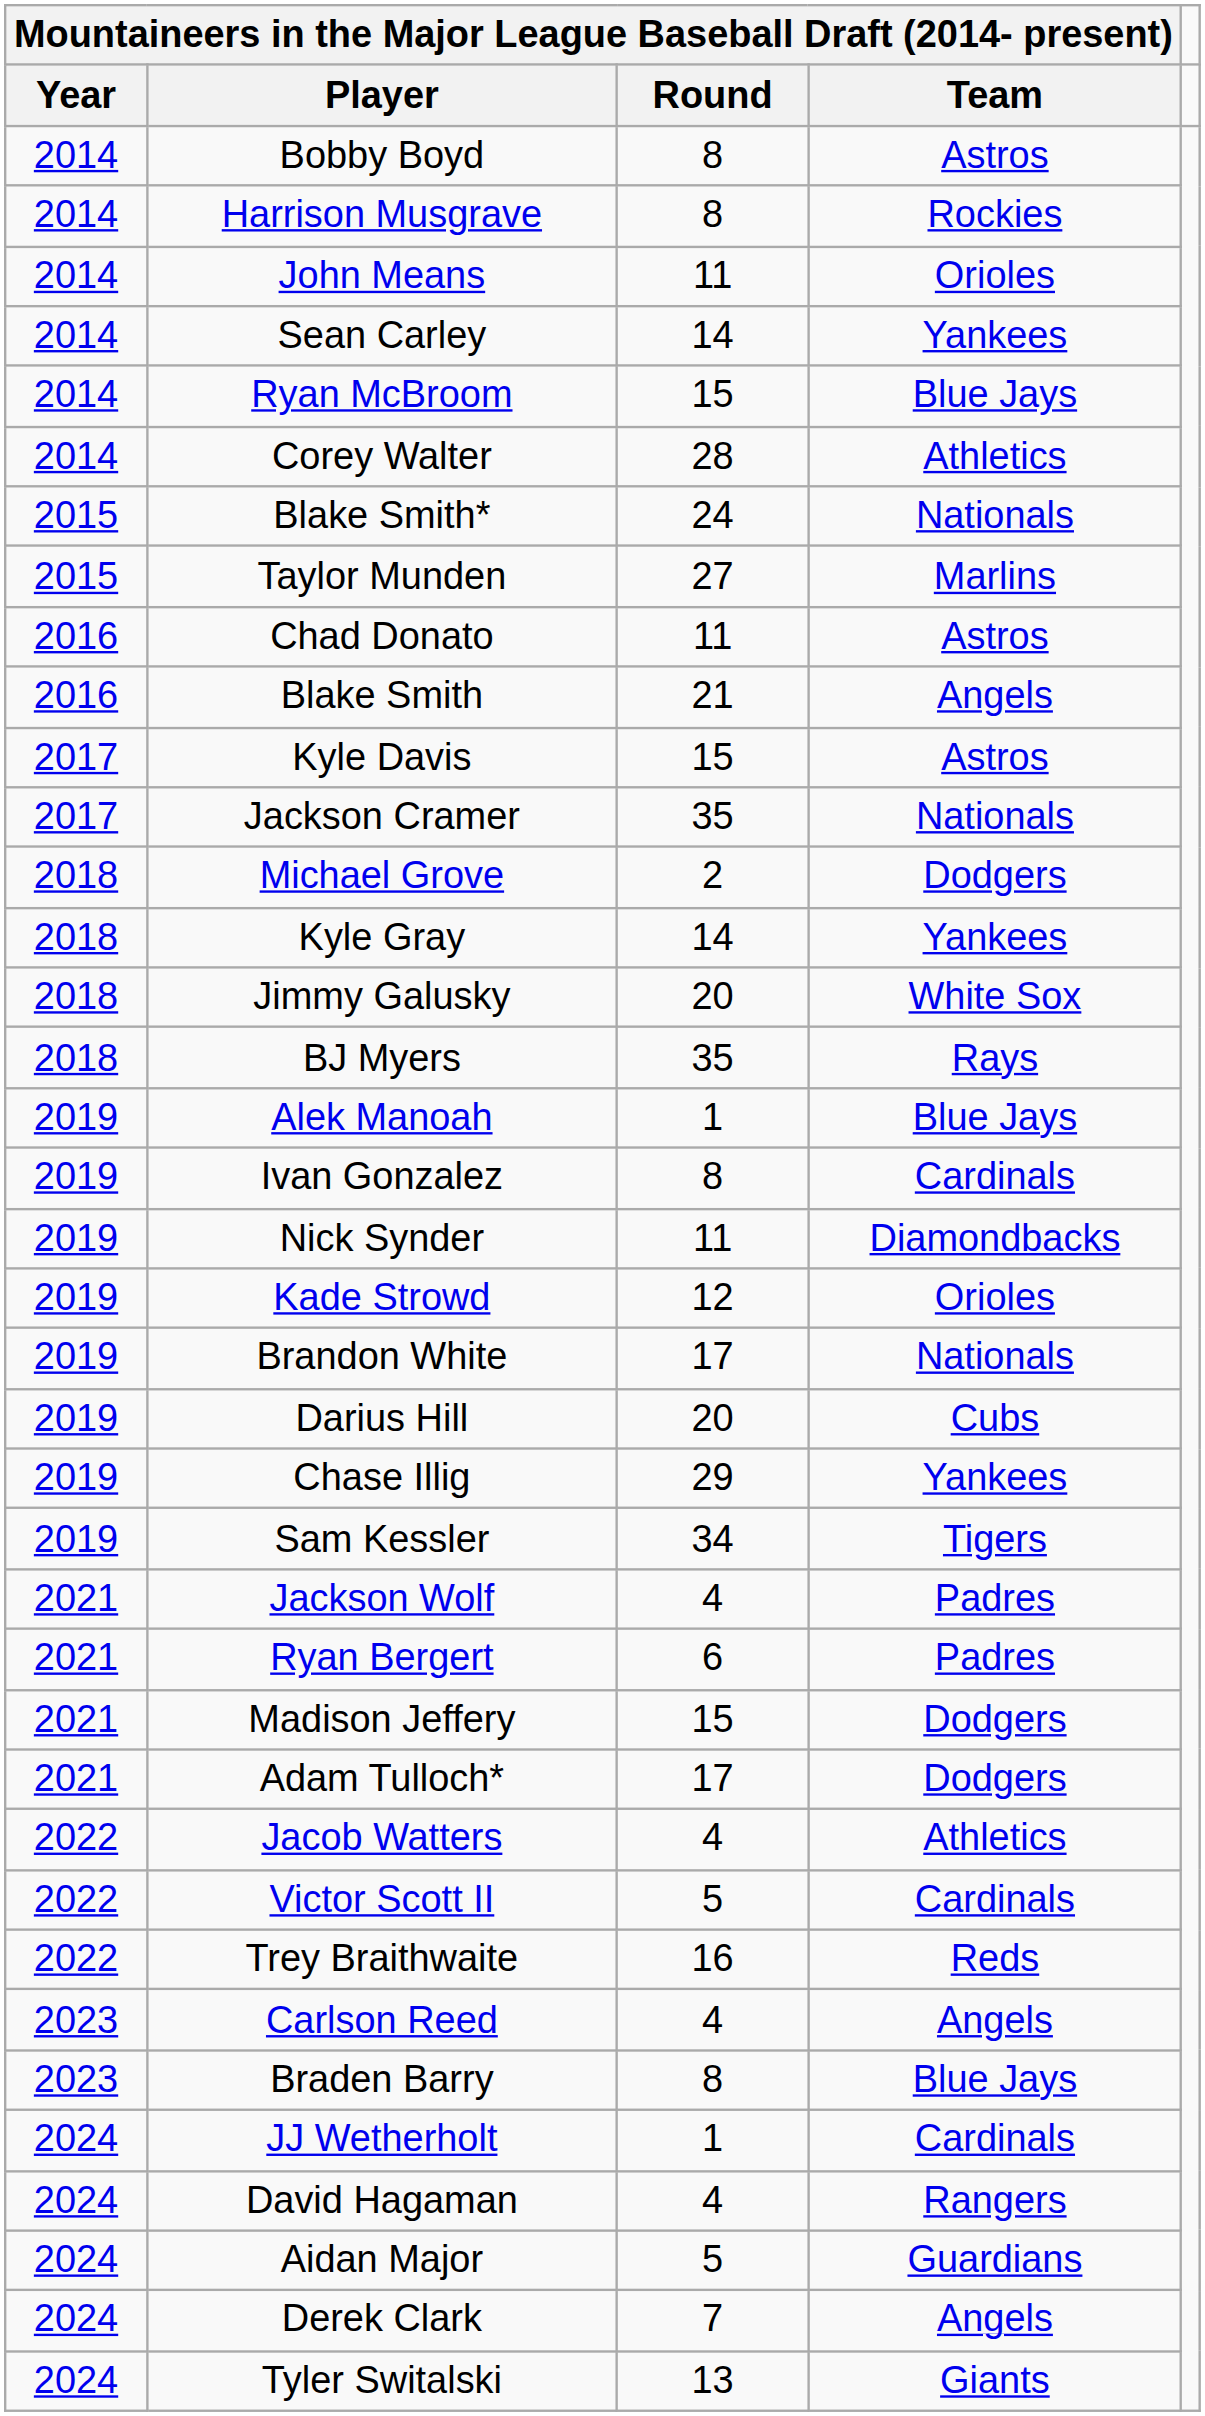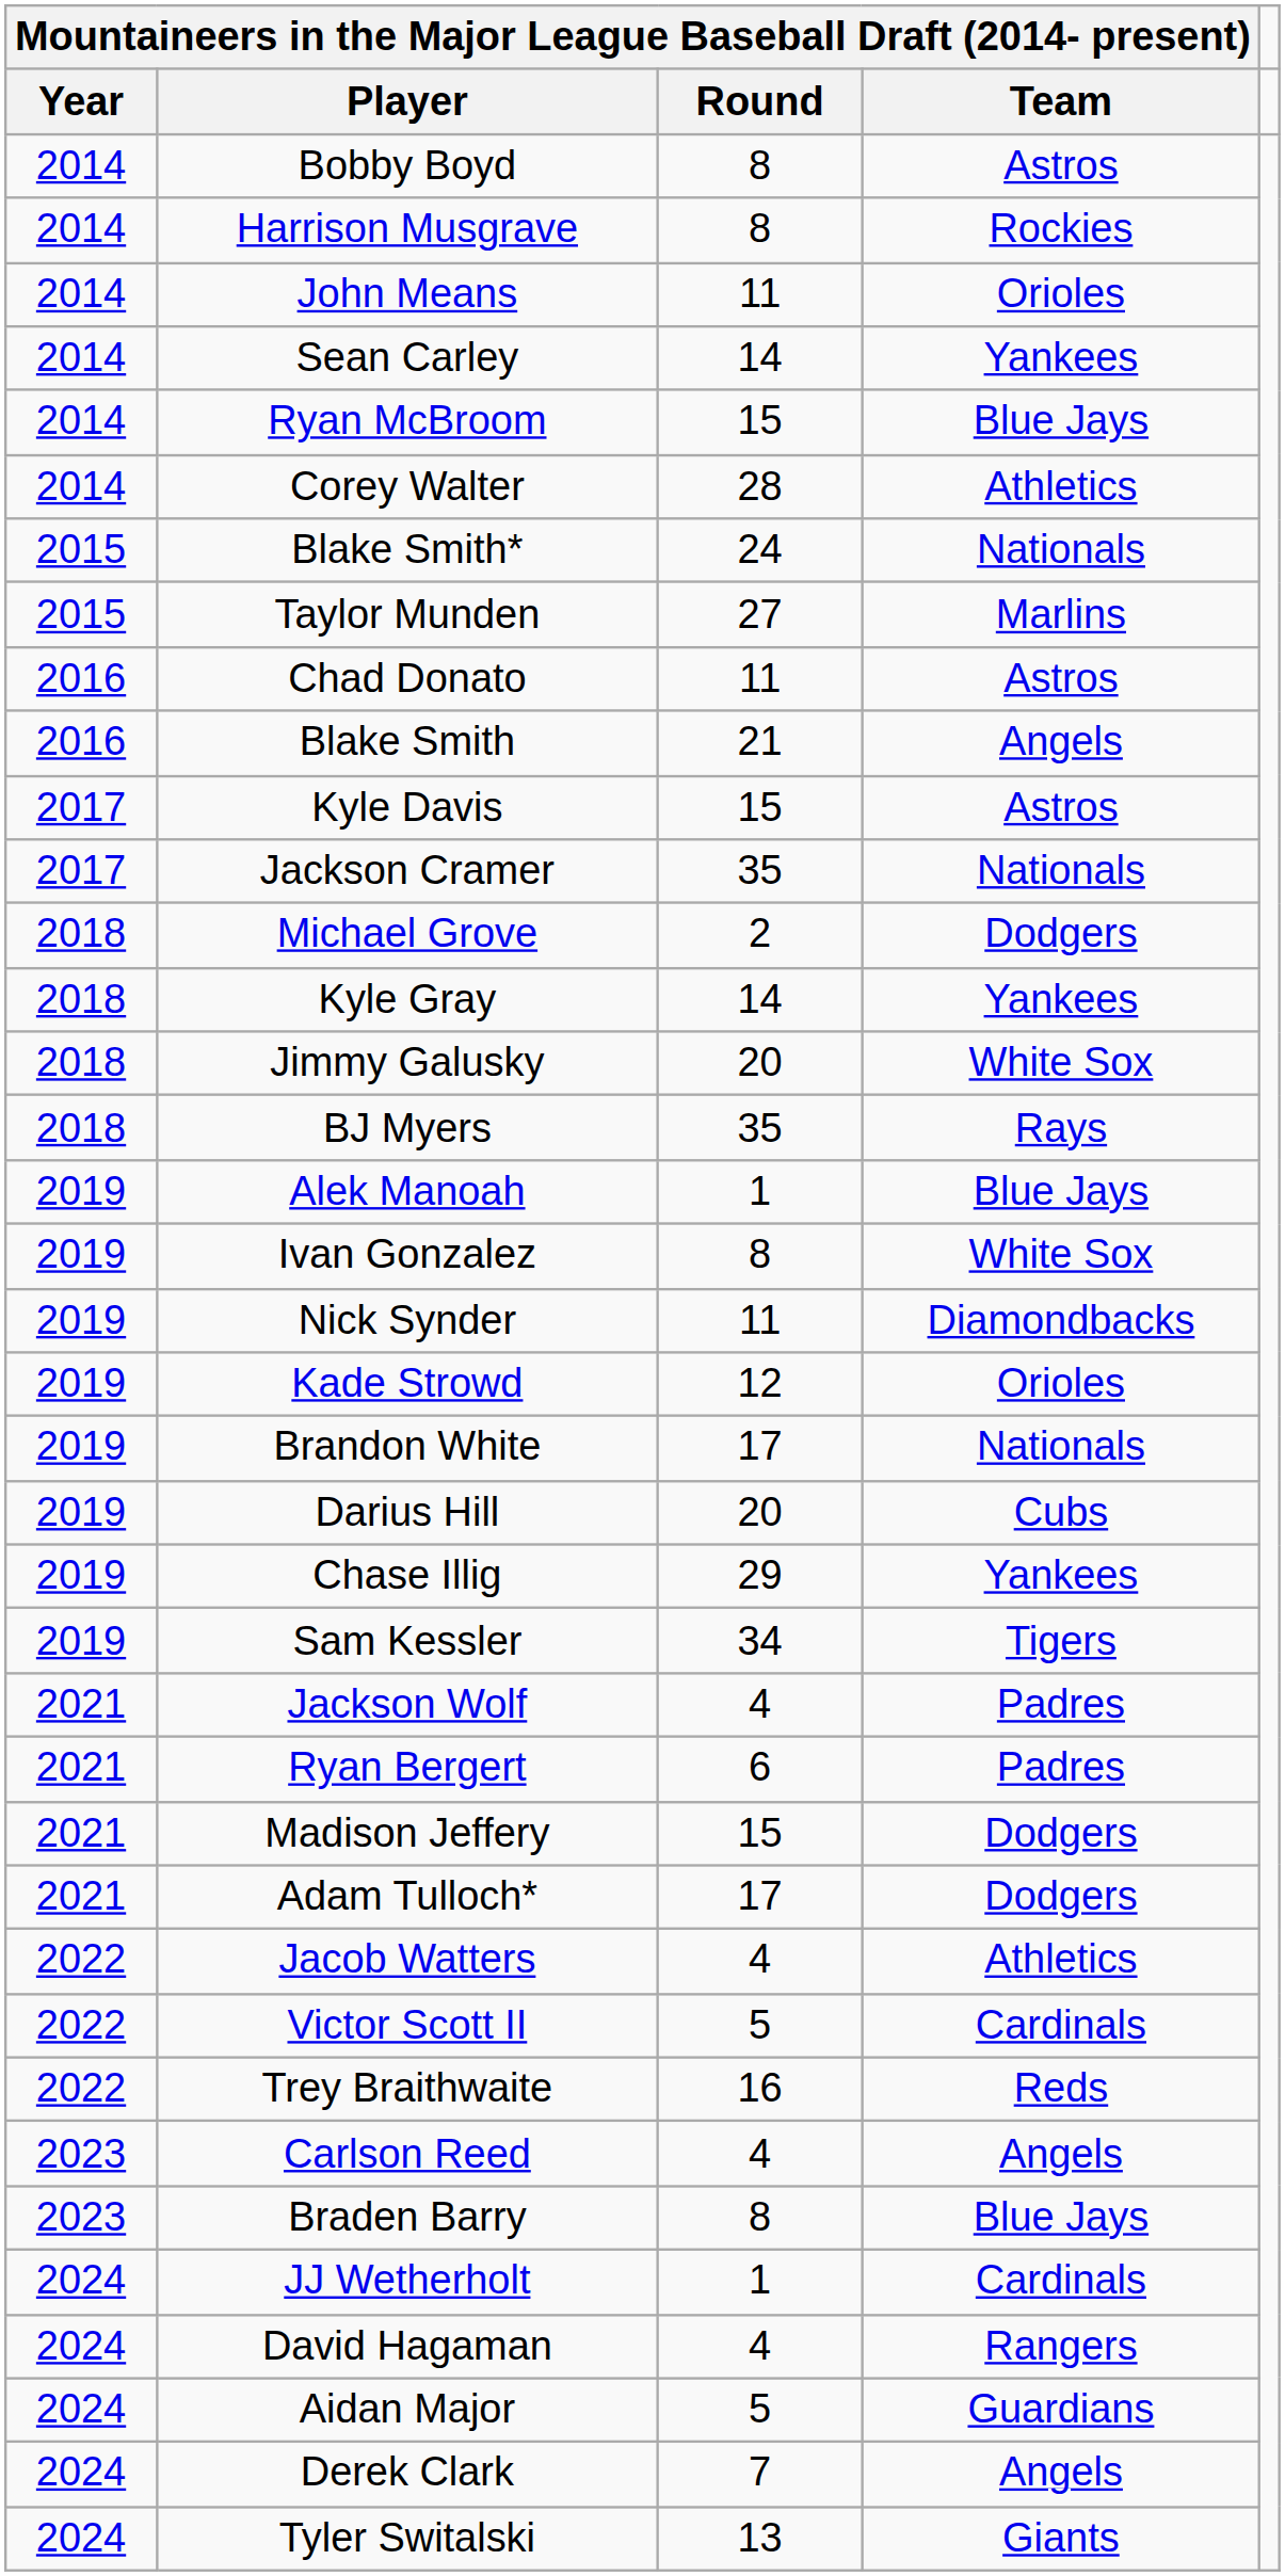Ivan Gonzalez | column 4: Cardinals -> White Sox
